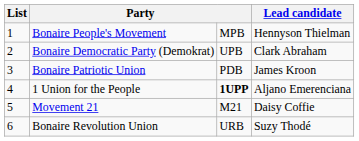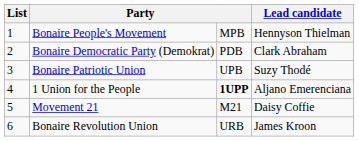Bonaire Democratic Party (Demokrat) | column 3: UPB -> PDB
Bonaire Patriotic Union | column 3: PDB -> UPB
Bonaire Patriotic Union | Lead candidate: James Kroon -> Suzy Thodé
Bonaire Revolution Union | Lead candidate: Suzy Thodé -> James Kroon
